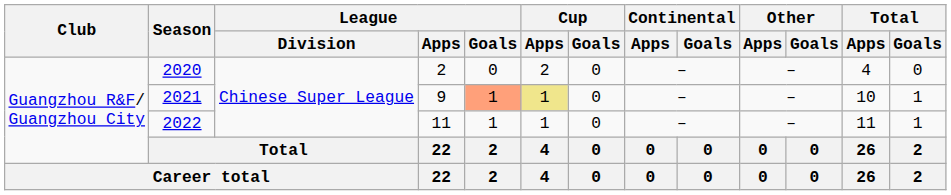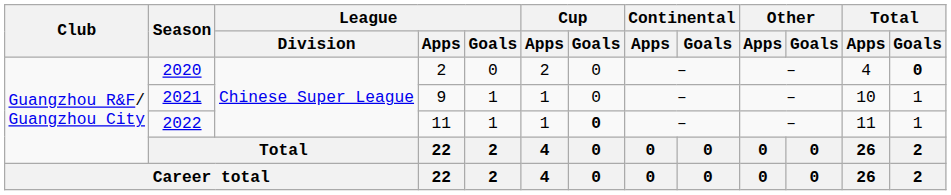2020 | Total / Goals: normal -> bold
2021 | League / Goals: lightsalmon background -> no background
2021 | Cup / Apps: khaki background -> no background
2022 | Cup / Goals: normal -> bold
